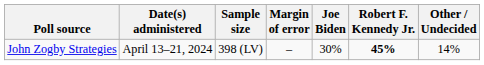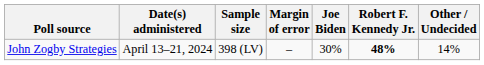John Zogby Strategies | Robert F. Kennedy Jr.: 45% -> 48%
